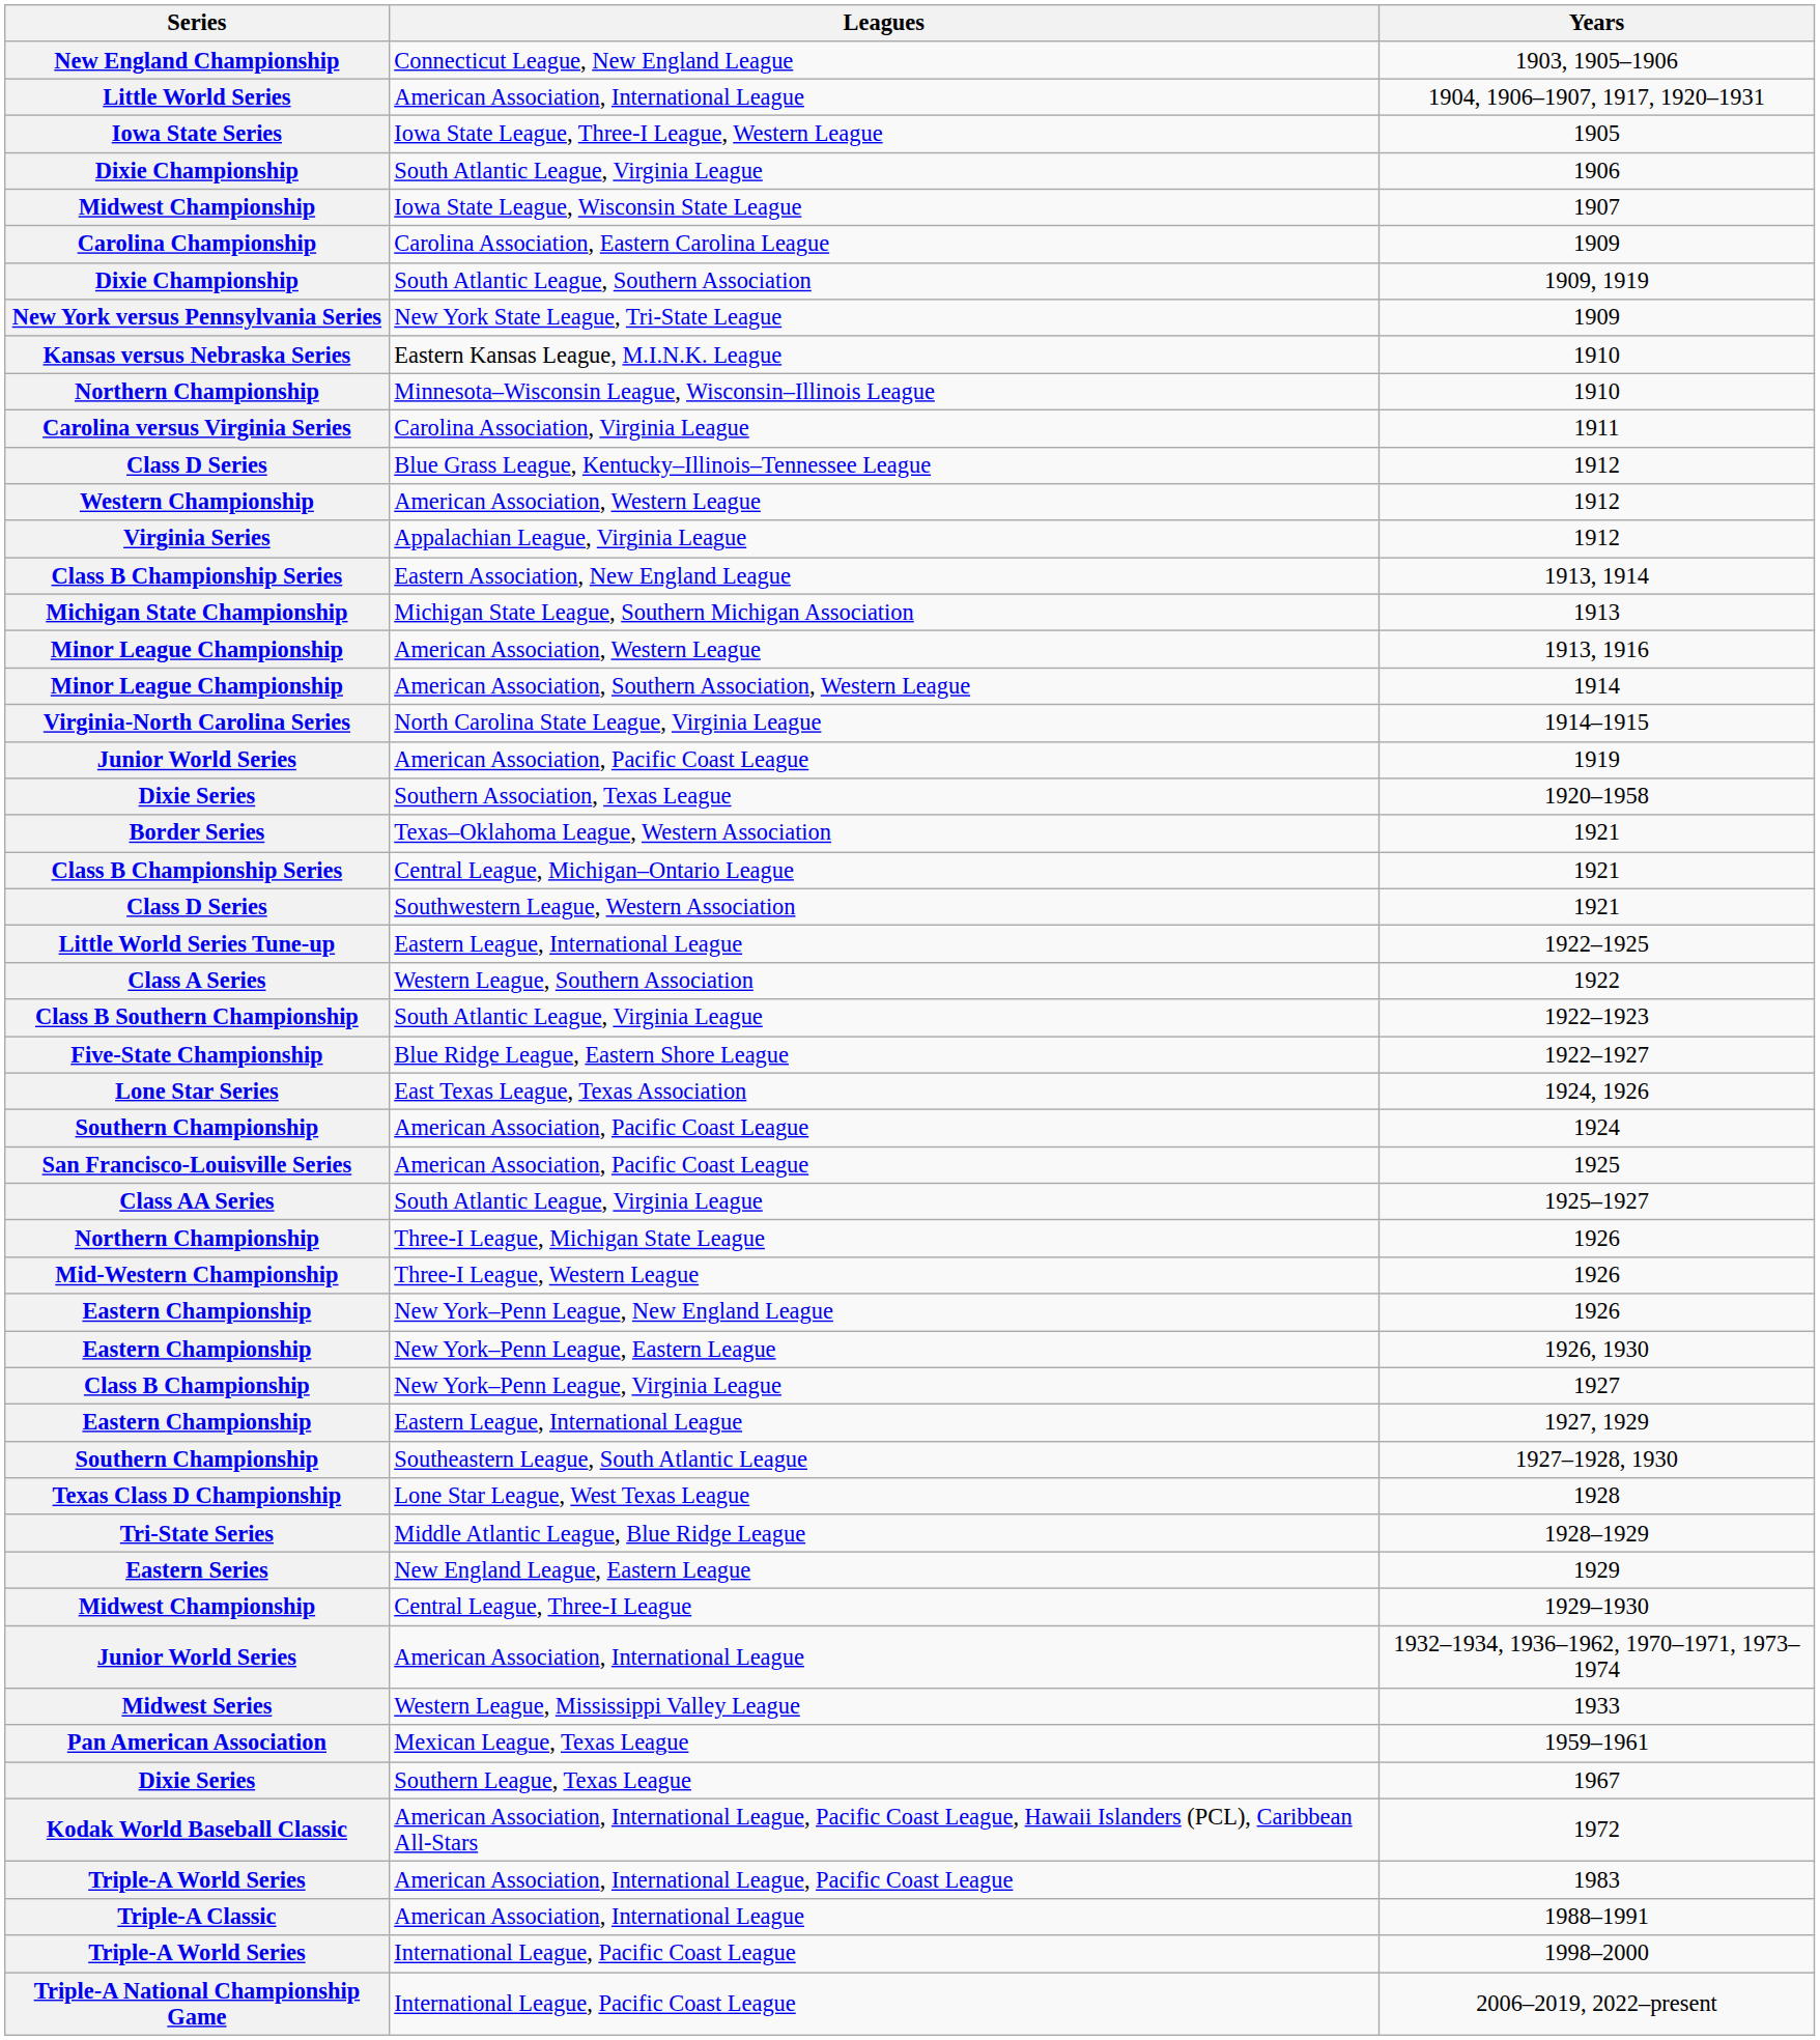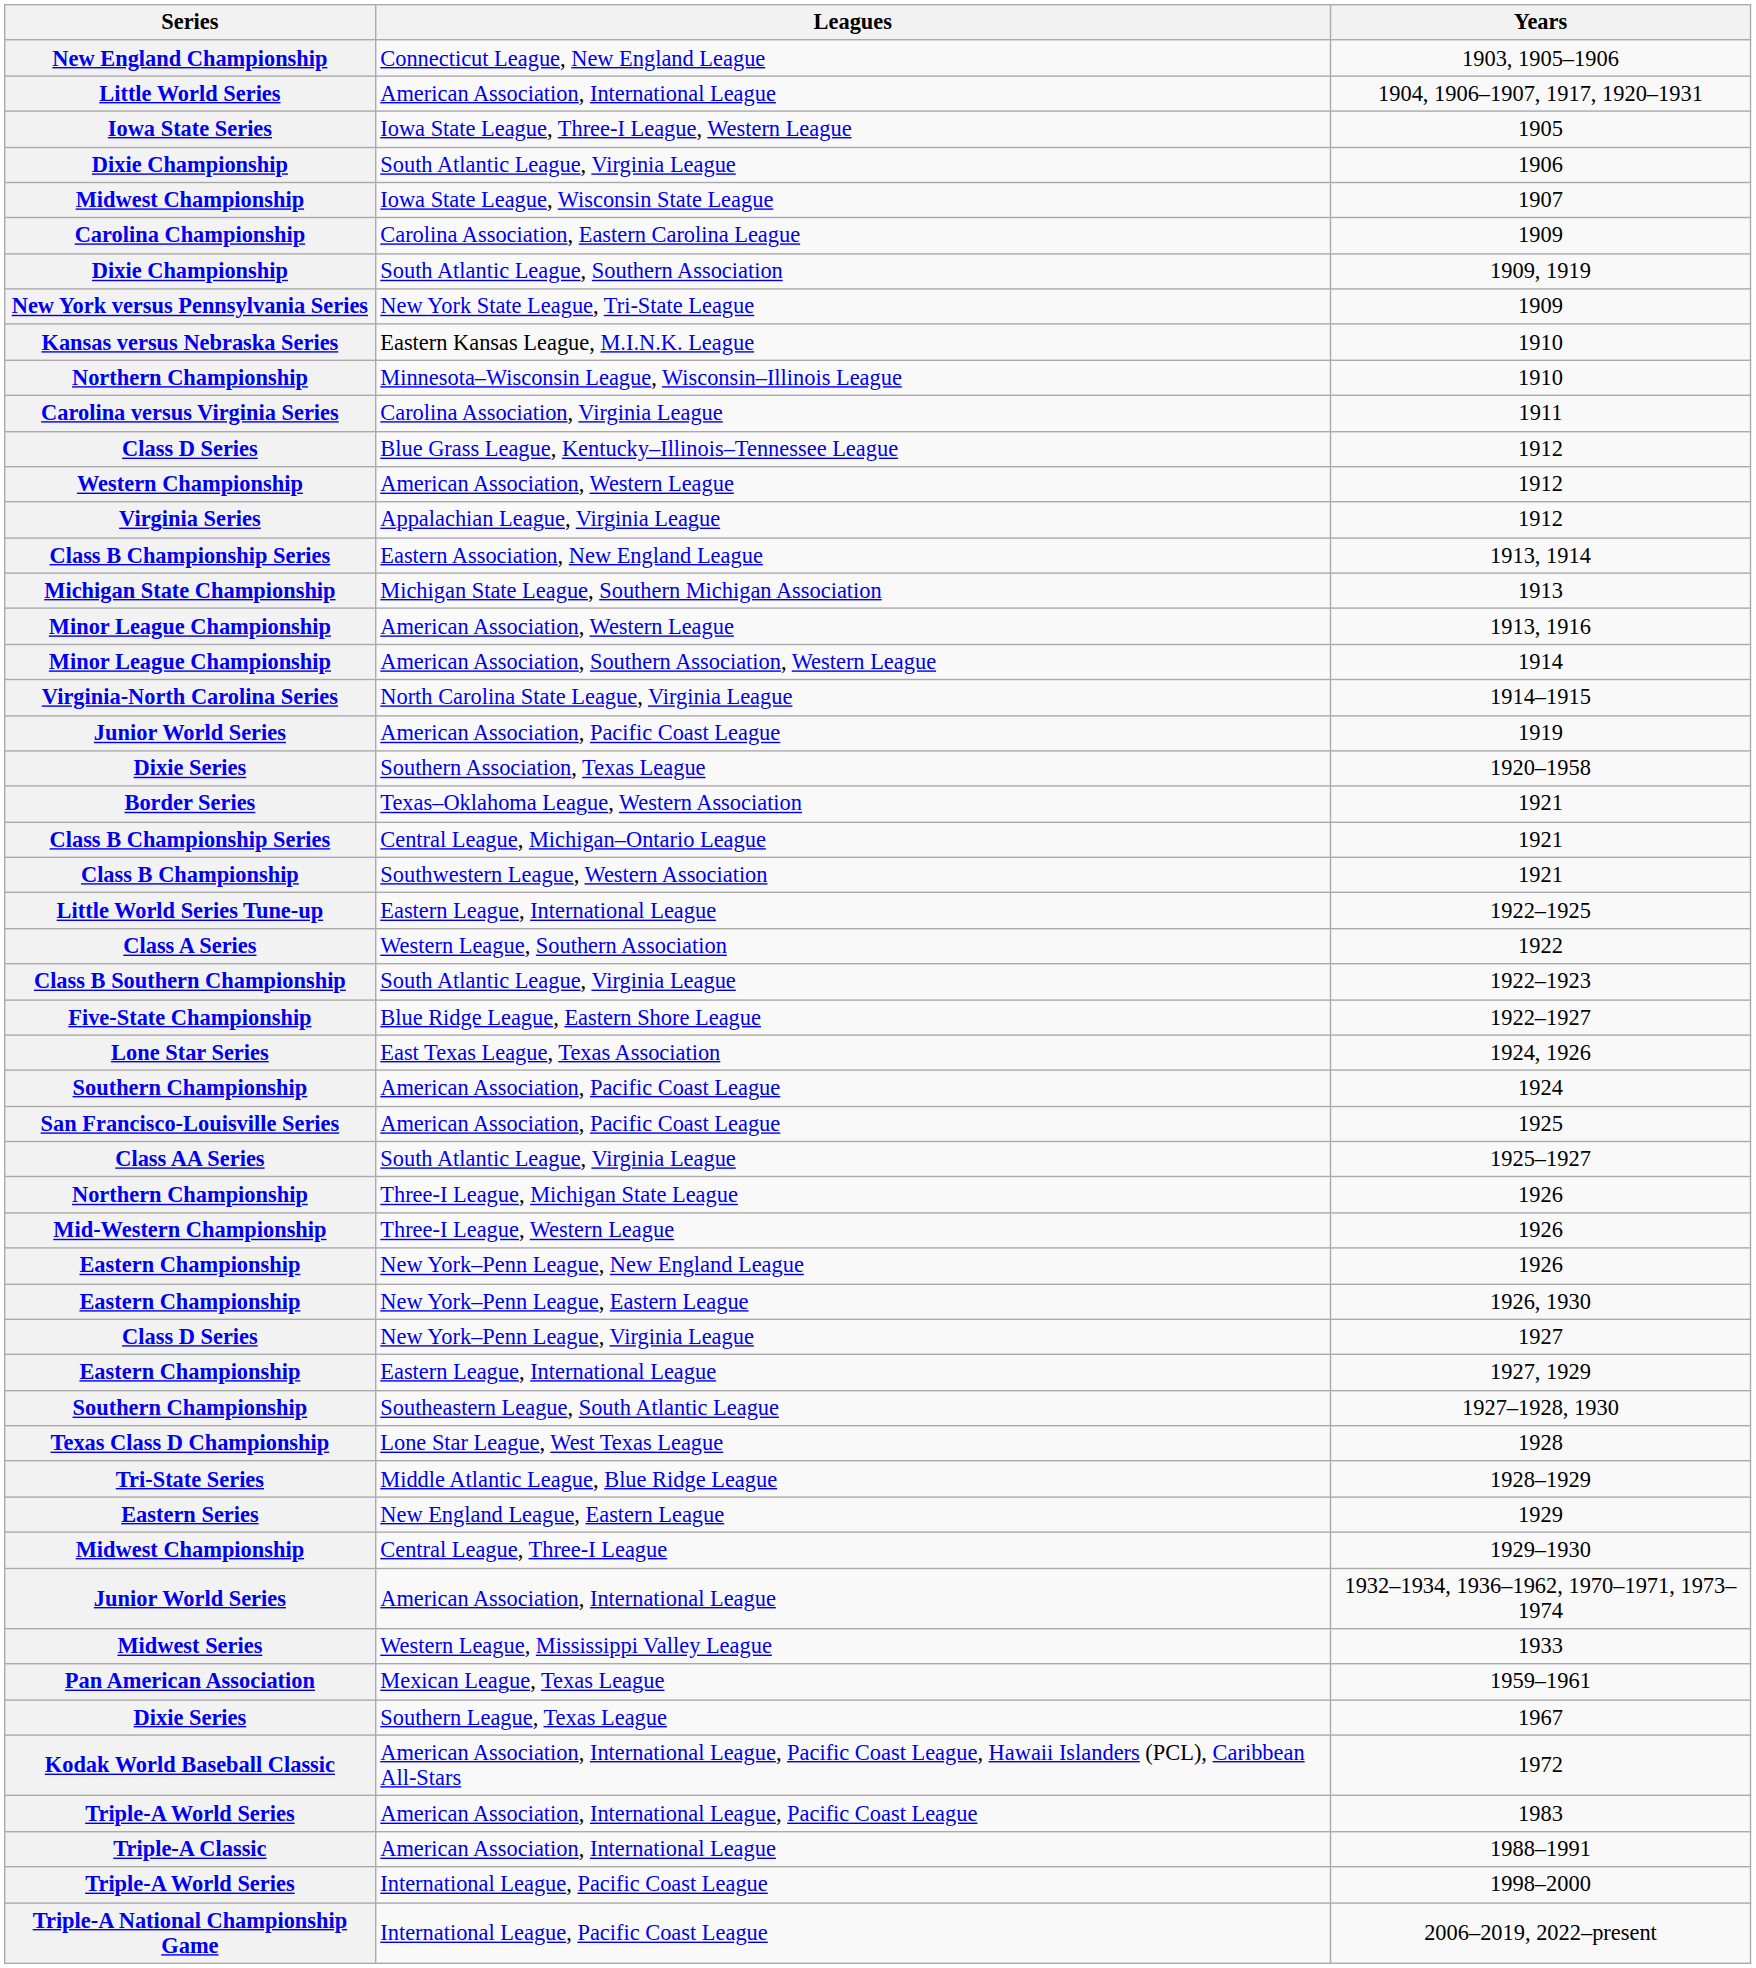Southwestern League, Western Association / 1921 | Series: Class D Series -> Class B Championship
1927 | Series: Class B Championship -> Class D Series
